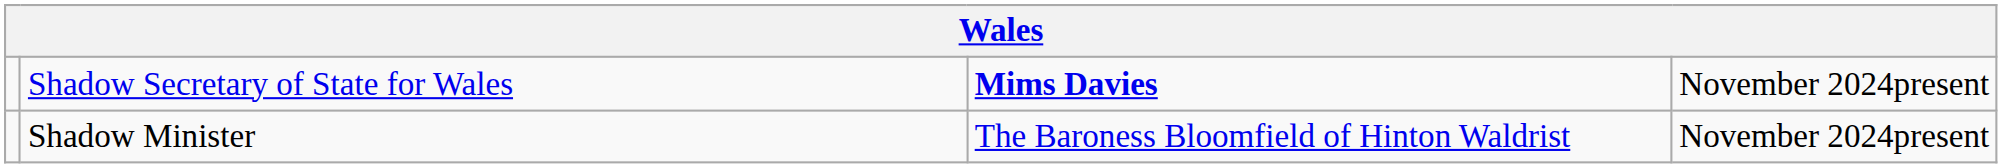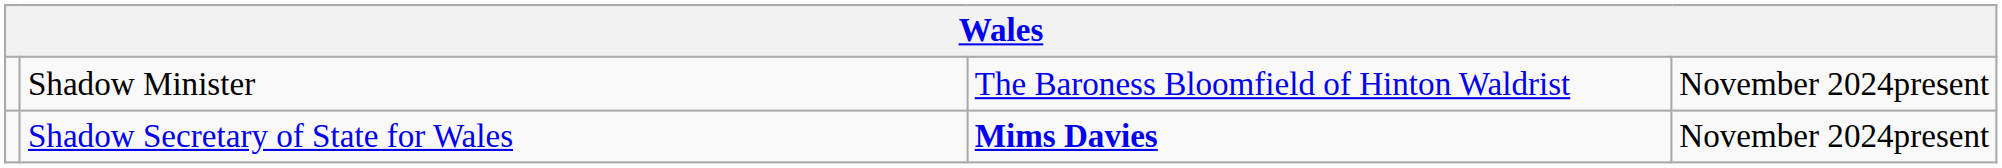rows swapped: Shadow Secretary of State for Wales <-> Shadow Minister
